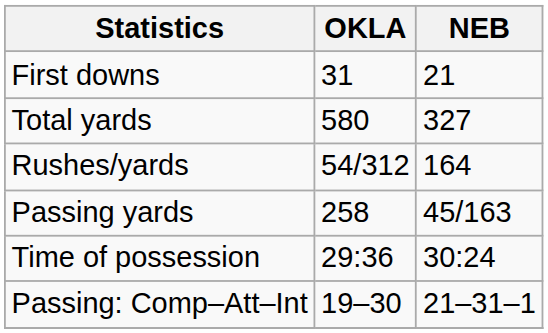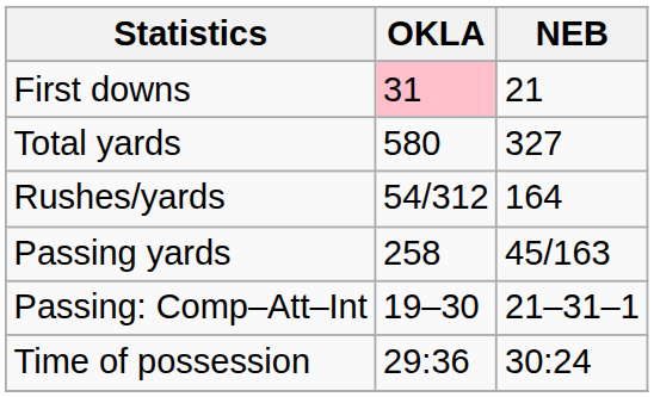First downs | OKLA: no background -> pink background
rows swapped: Passing: Comp–Att–Int <-> Time of possession
